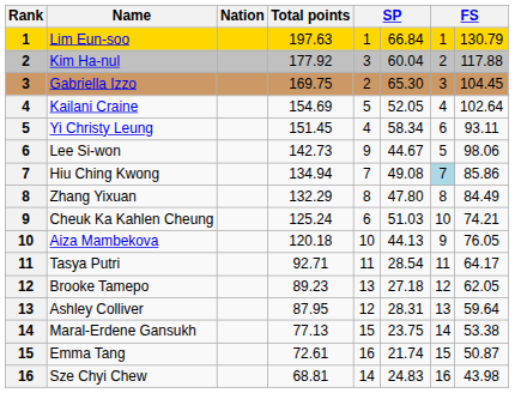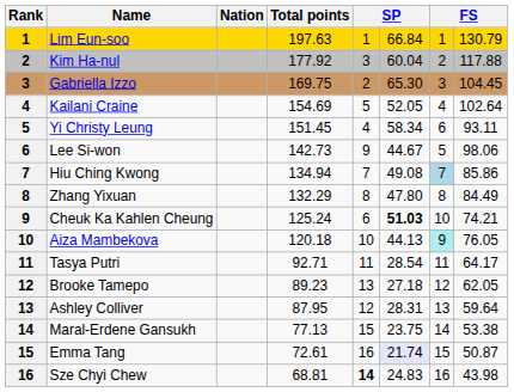Cheuk Ka Kahlen Cheung | column 6: normal -> bold
Aiza Mambekova | column 7: no background -> paleturquoise background
Emma Tang | column 6: no background -> lavender background
Sze Chyi Chew | column 5: normal -> bold
